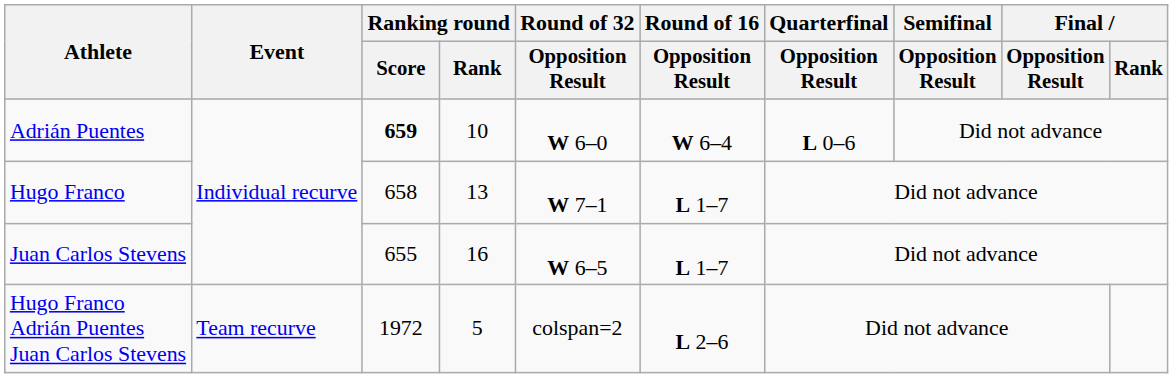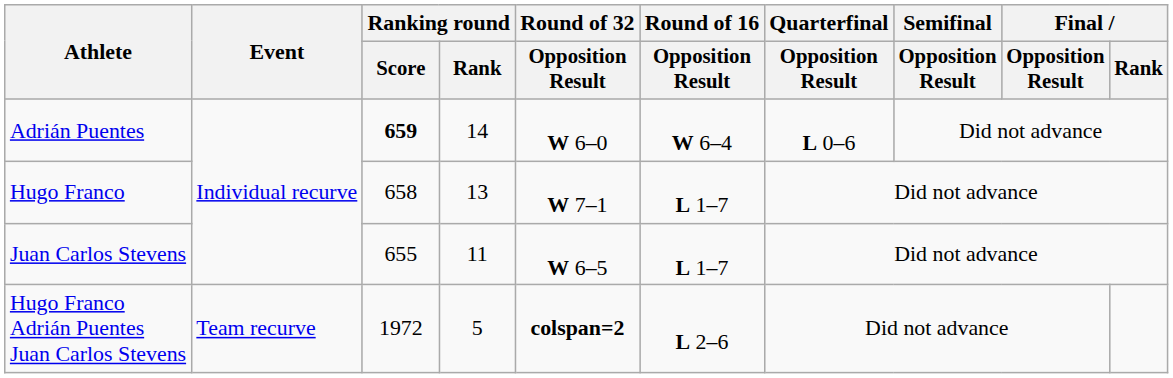Adrián Puentes | Ranking round / Rank: 10 -> 14
Juan Carlos Stevens | Ranking round / Rank: 16 -> 11
Hugo Franco Adrián Puentes Juan Carlos Stevens | Round of 32 / Opposition Result: normal -> bold
